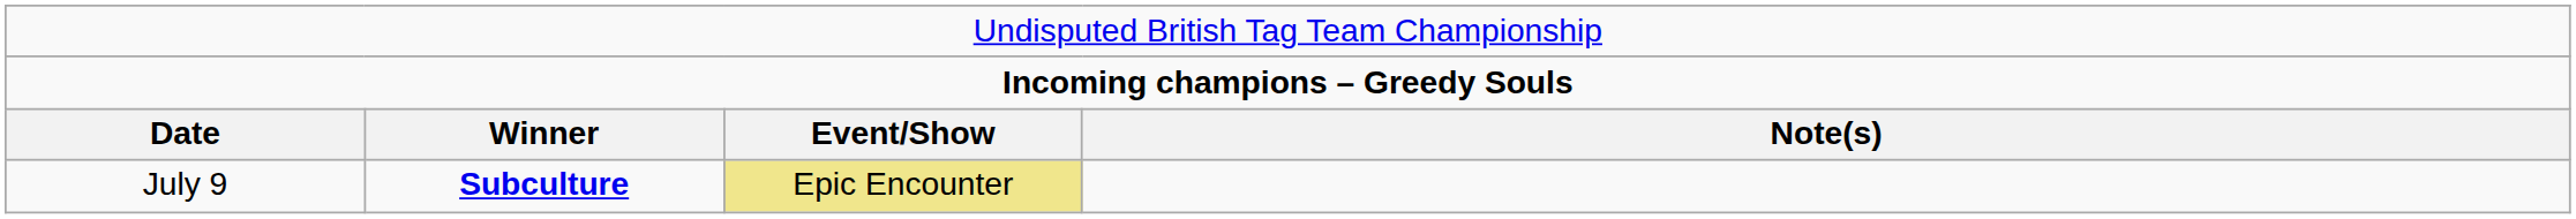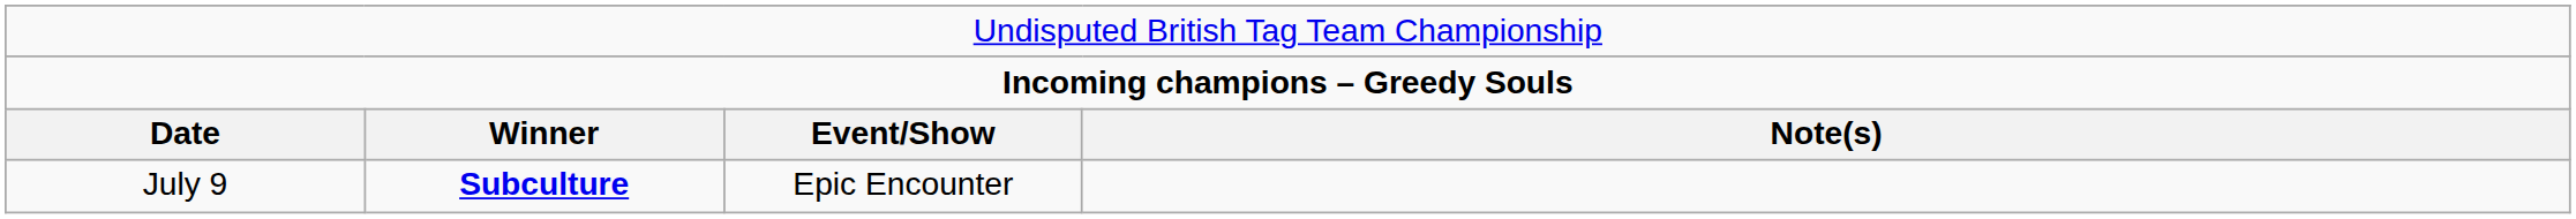July 9 | column 3: khaki background -> no background
